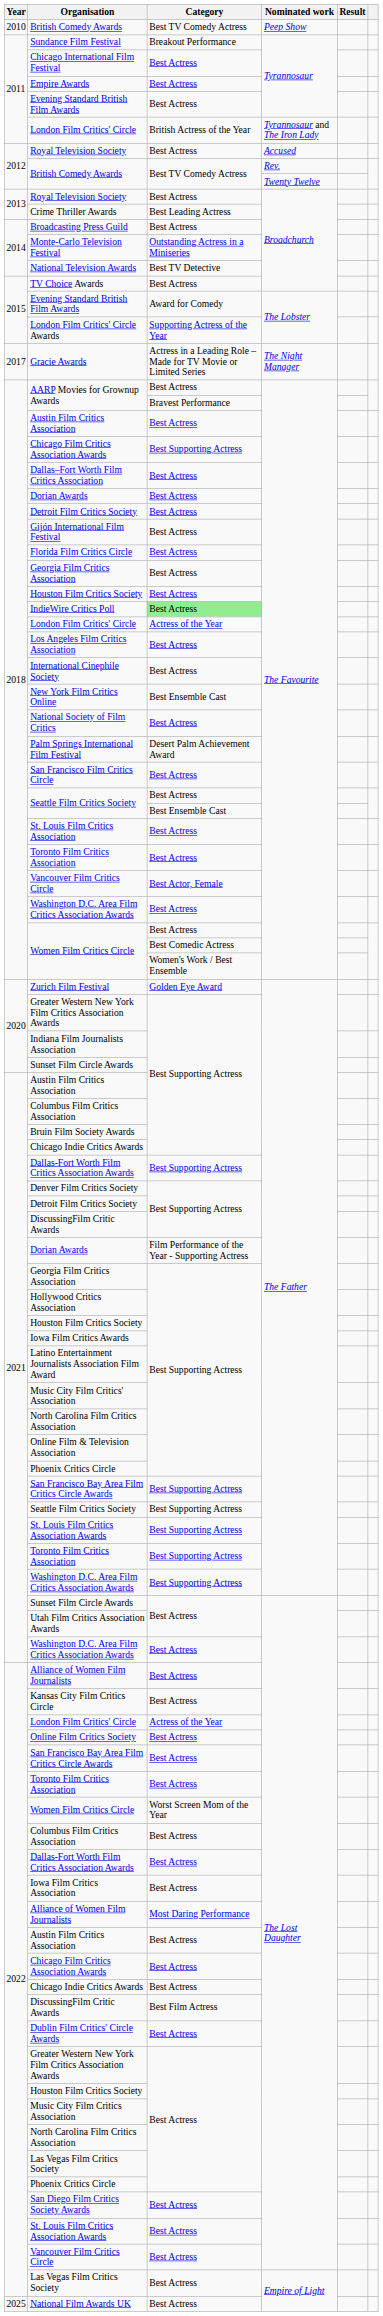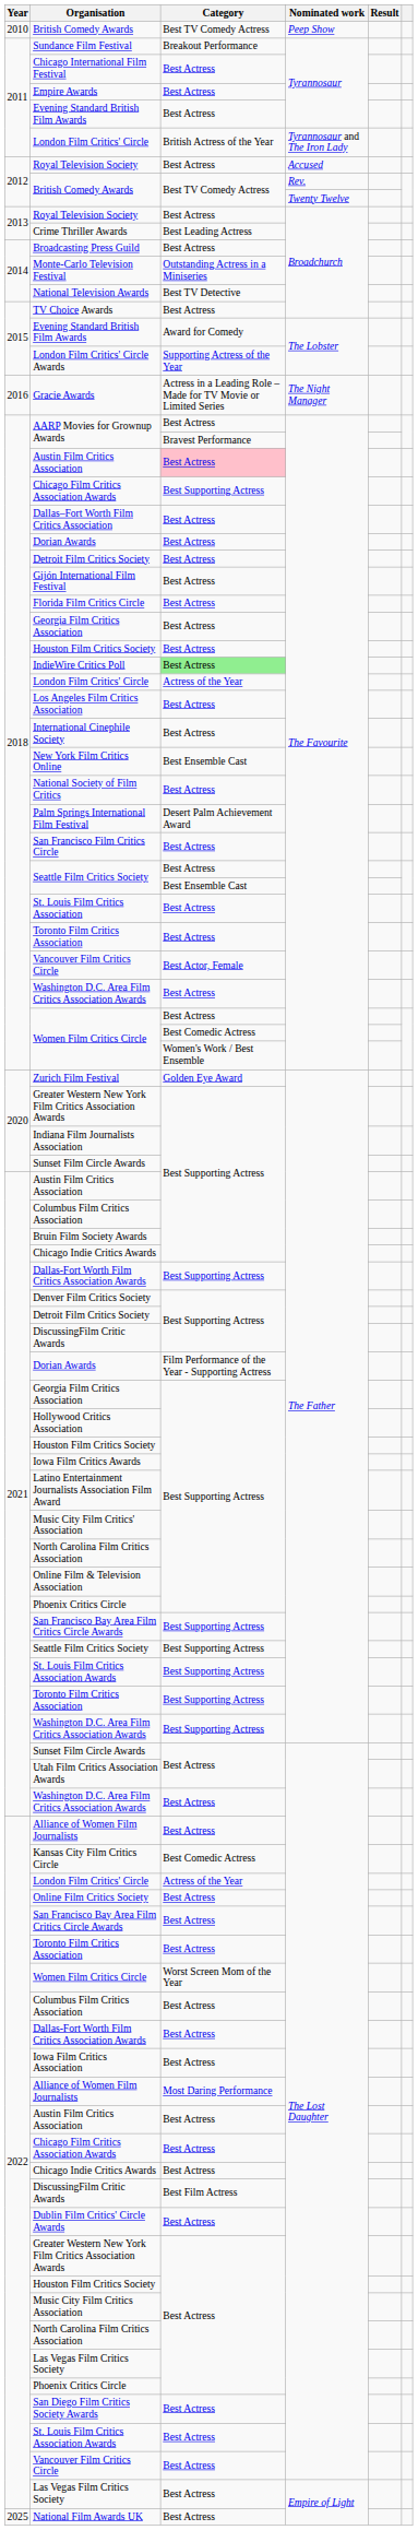Gracie Awards | Year: 2017 -> 2016
Austin Film Critics Association / The Favourite | Category: no background -> pink background
Kansas City Film Critics Circle | Category: Best Actress -> Best Comedic Actress
